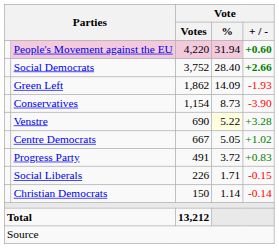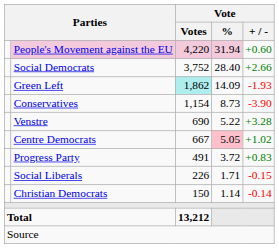People's Movement against the EU | Vote / + / -: bold -> normal
Social Democrats | Vote / + / -: bold -> normal
Green Left | Vote / Votes: no background -> paleturquoise background
Venstre | Vote / %: lightyellow background -> no background
Centre Democrats | Vote / %: no background -> pink background
